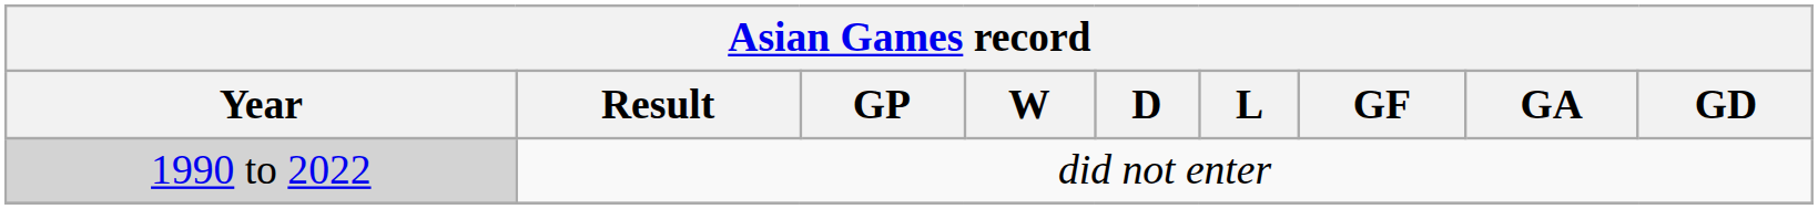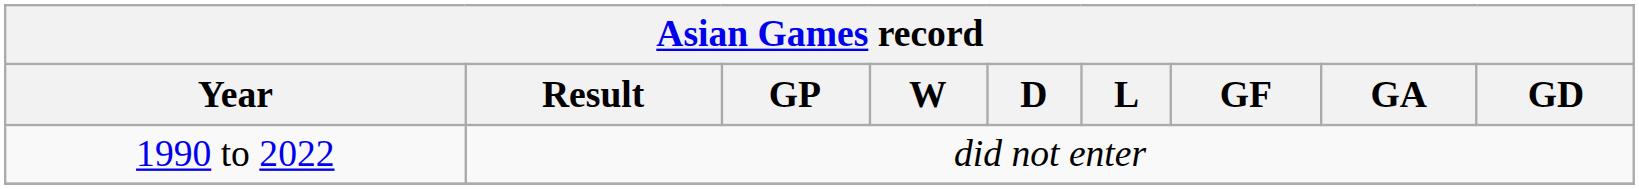1990 to 2022 | Year: lightgrey background -> no background
